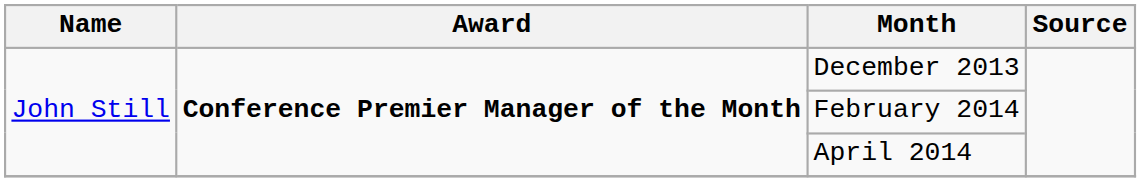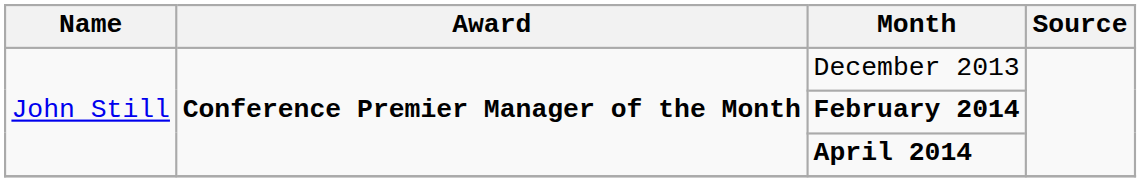February 2014 | Month: normal -> bold
April 2014 | Month: normal -> bold
